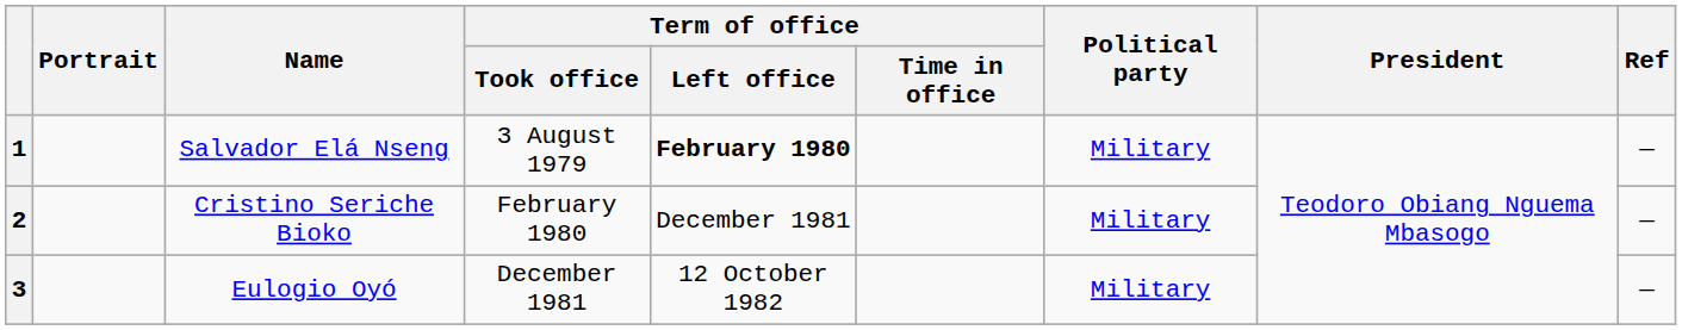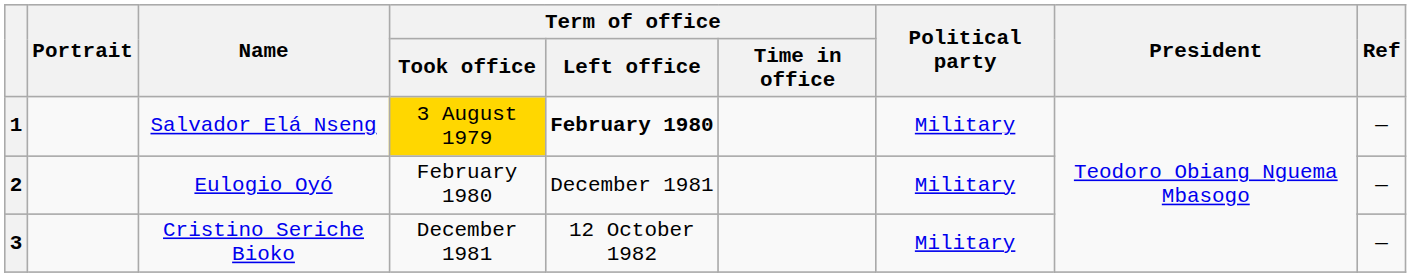1 | Term of office / Took office: no background -> gold background
2 | Name: Cristino Seriche Bioko -> Eulogio Oyó
3 | Name: Eulogio Oyó -> Cristino Seriche Bioko
